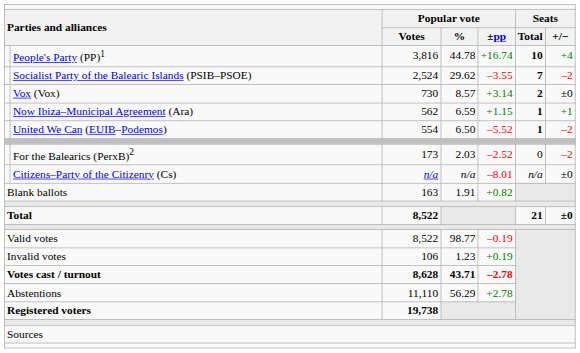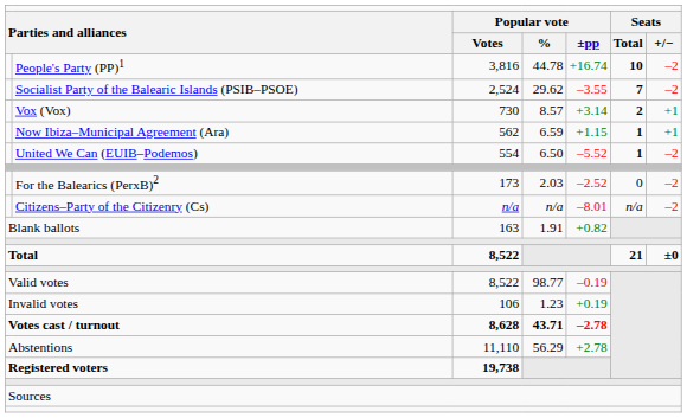People's Party (PP)1 | column 7: +4 -> –2
Vox (Vox) | column 7: ±0 -> +1
Citizens–Party of the Citizenry (Cs) | column 7: ±0 -> –2
